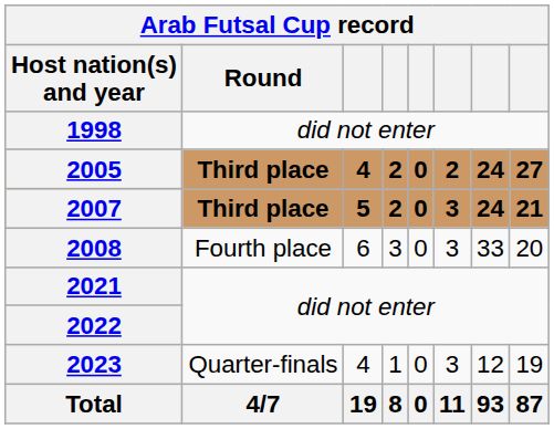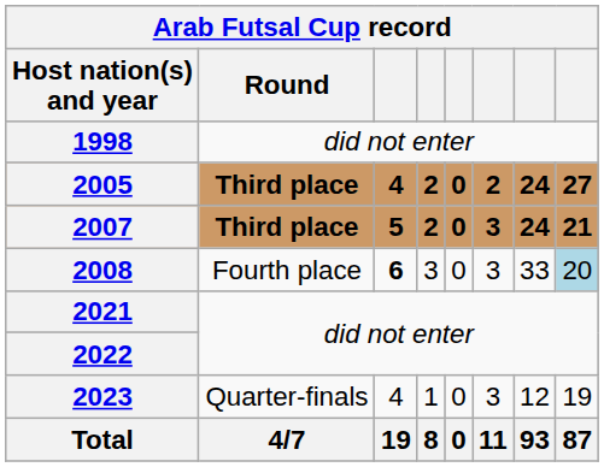2008 | column 3: normal -> bold
2008 | column 8: no background -> lightblue background
